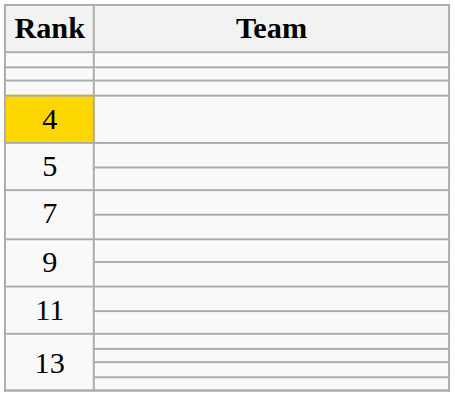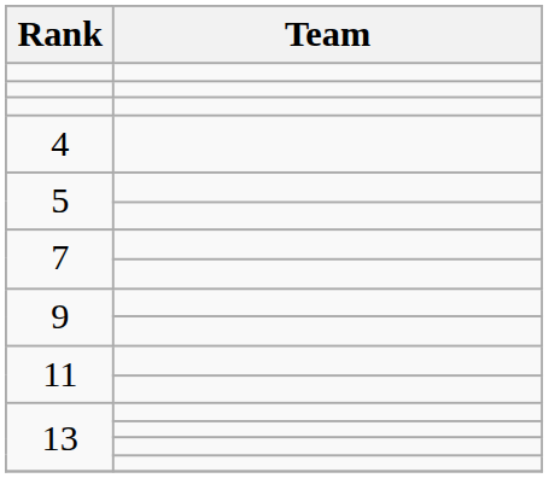row 5 | Rank: gold background -> no background
